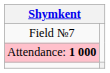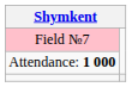Field №7 | column 1: no background -> pink background
Attendance: 1 000 | column 1: pink background -> no background
